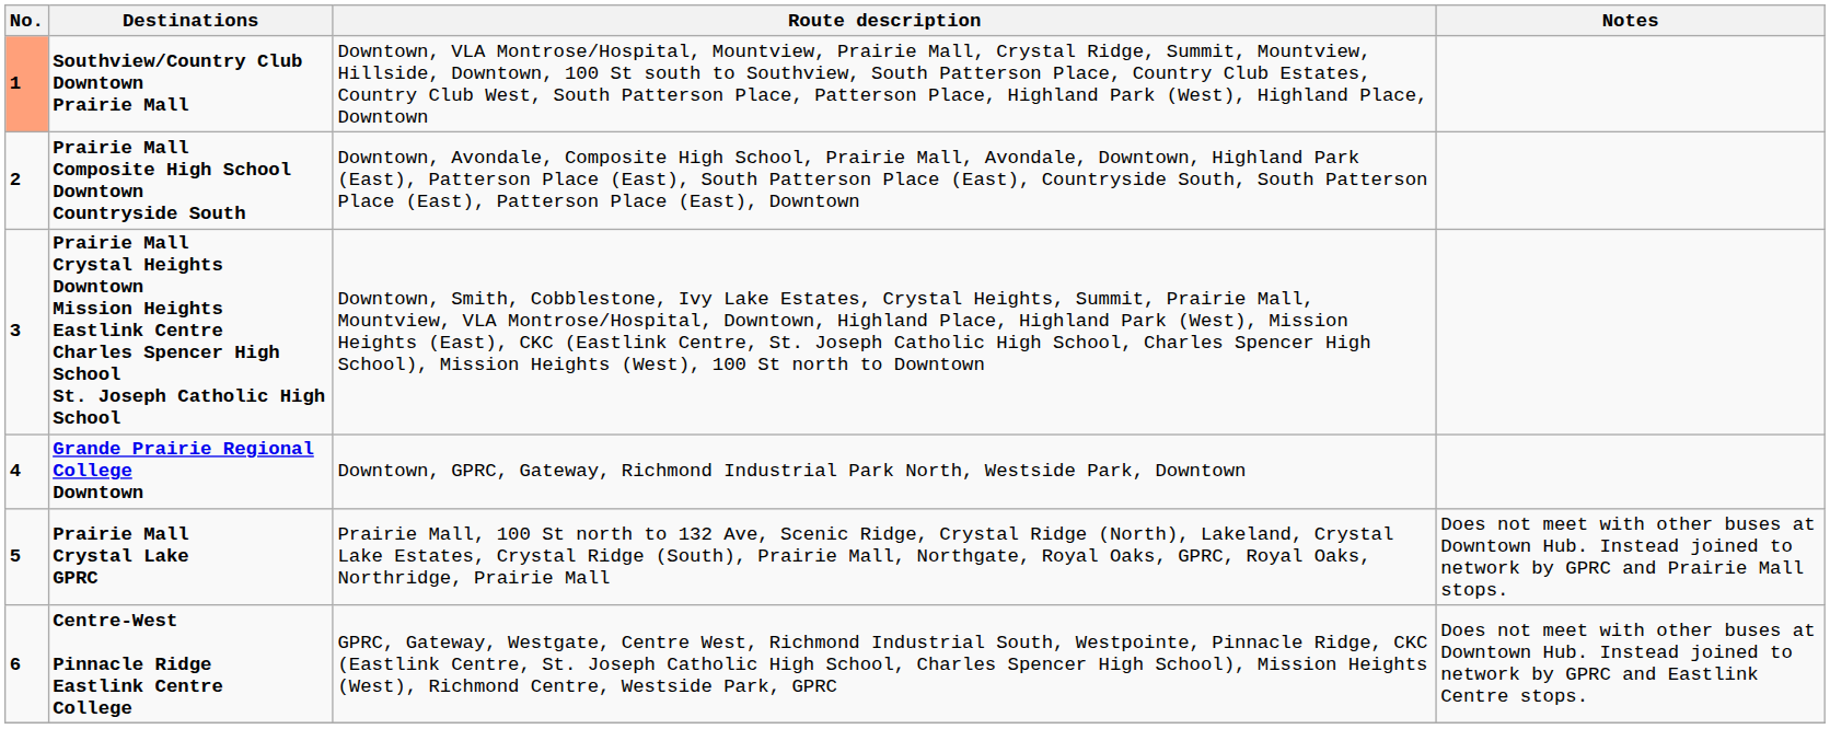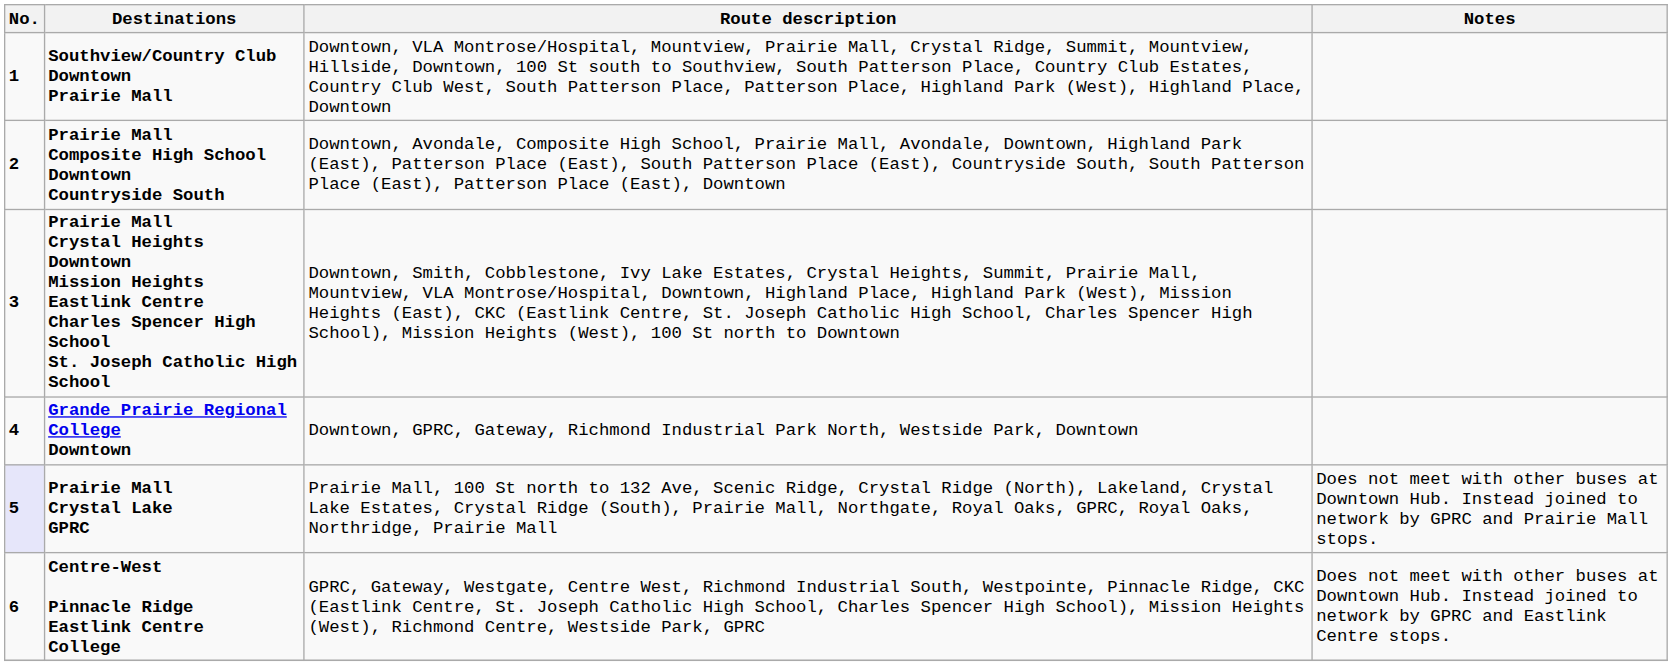Southview/Country Club Downtown Prairie Mall | No.: lightsalmon background -> no background
Prairie Mall Crystal Lake GPRC | No.: no background -> lavender background
